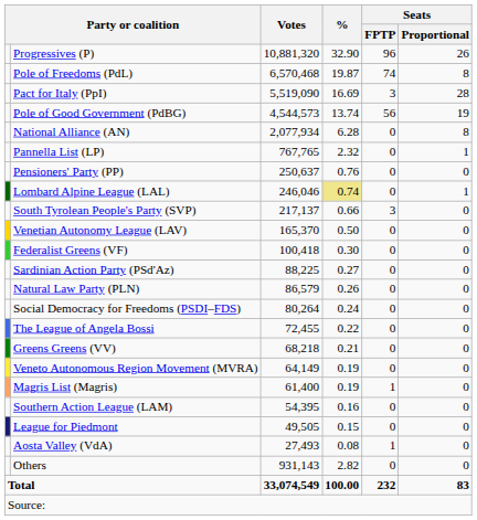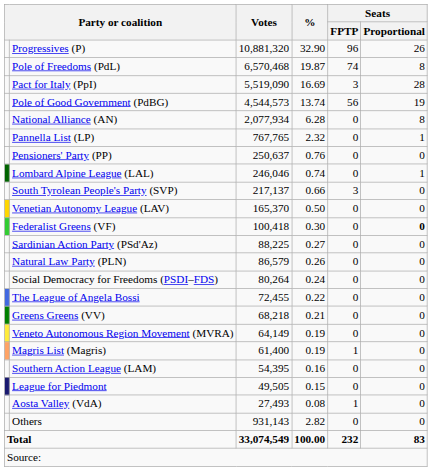Lombard Alpine League (LAL) | %: khaki background -> no background
Federalist Greens (VF) | Seats / Proportional: normal -> bold
